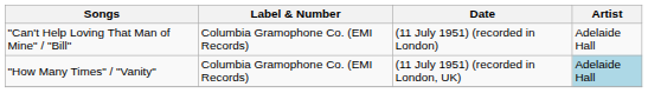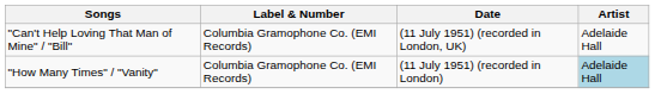"Can't Help Loving That Man of Mine" / "Bill" | Date: (11 July 1951) (recorded in London) -> (11 July 1951) (recorded in London, UK)
"How Many Times" / "Vanity" | Date: (11 July 1951) (recorded in London, UK) -> (11 July 1951) (recorded in London)
